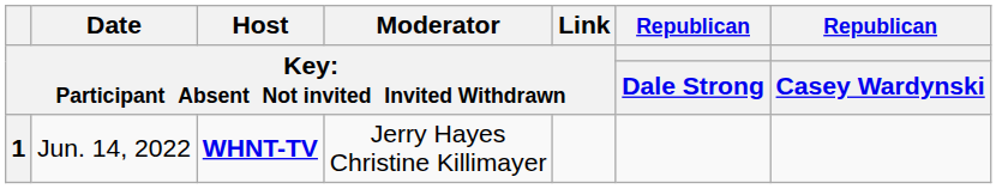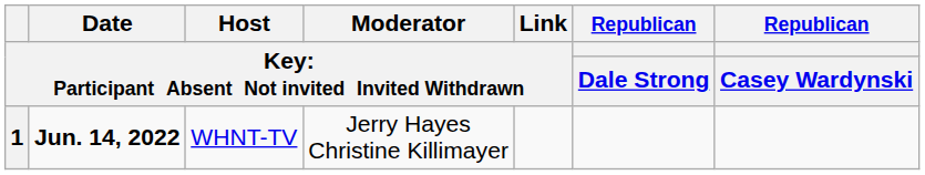1 | column 2: normal -> bold
1 | column 3: bold -> normal
